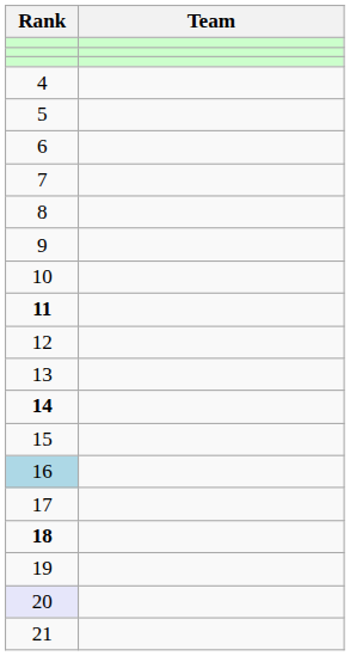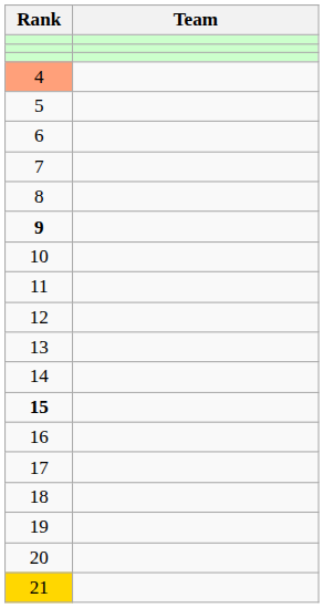row 5 | Rank: no background -> lightsalmon background
row 10 | Rank: normal -> bold
row 12 | Rank: bold -> normal
row 15 | Rank: bold -> normal
row 16 | Rank: normal -> bold
row 17 | Rank: lightblue background -> no background
row 19 | Rank: bold -> normal
row 21 | Rank: lavender background -> no background
row 22 | Rank: no background -> gold background
